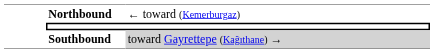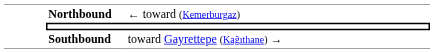Southbound | column 2: lightgrey background -> no background
